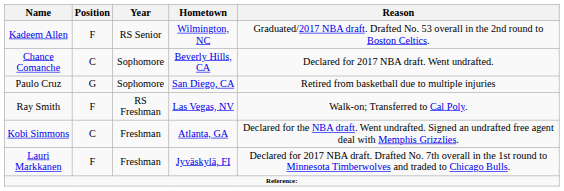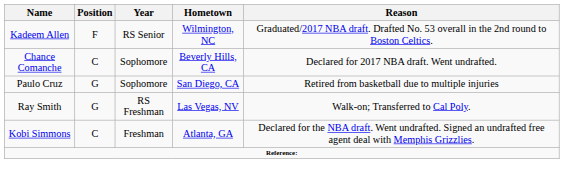Ray Smith | Position: F -> G
- row: Lauri Markkanen | F | Freshman | Jyväskylä, FI | Declared for 2017 NBA draft. Drafted No. 7th overall in the 1st round to Minnesota Timberwolves and traded to Chicago Bulls.
